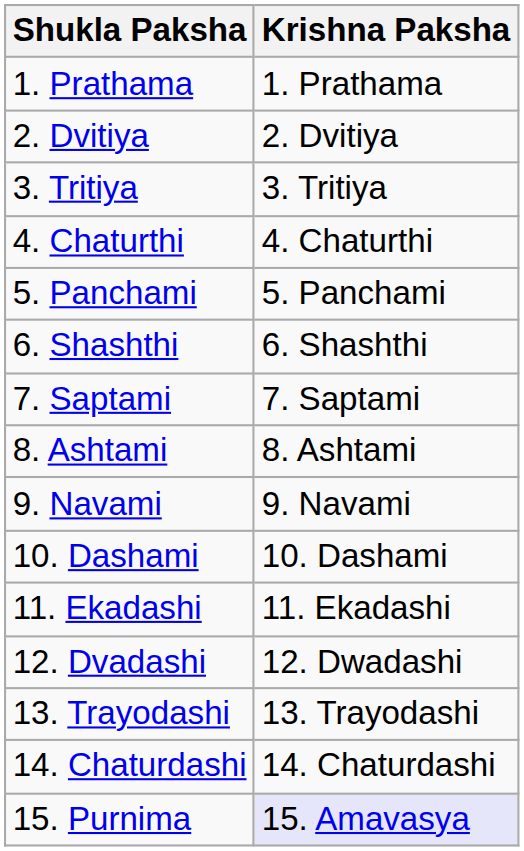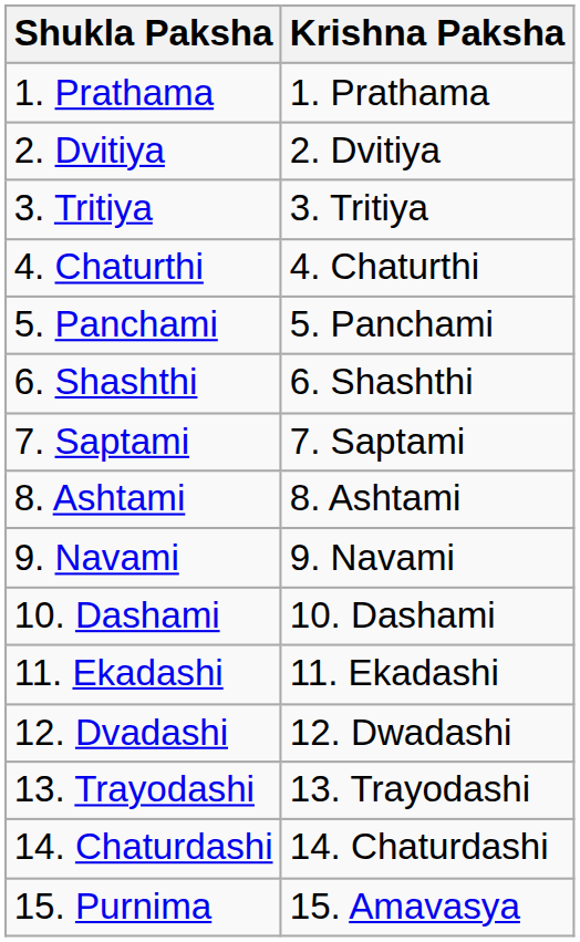15. Purnima | Krishna Paksha: lavender background -> no background
